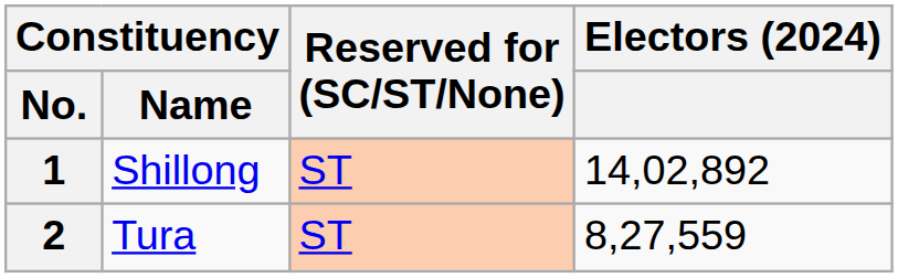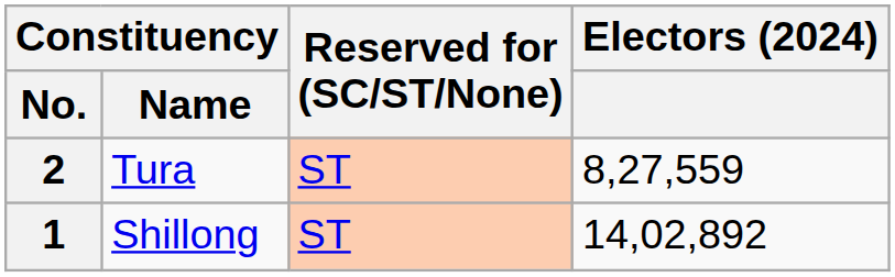rows swapped: 1 <-> 2
